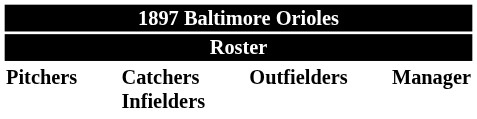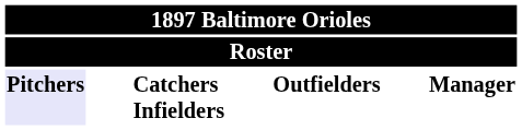Pitchers | column 1: no background -> lavender background
